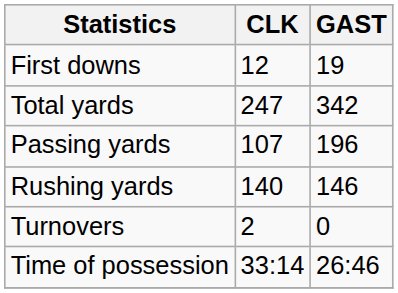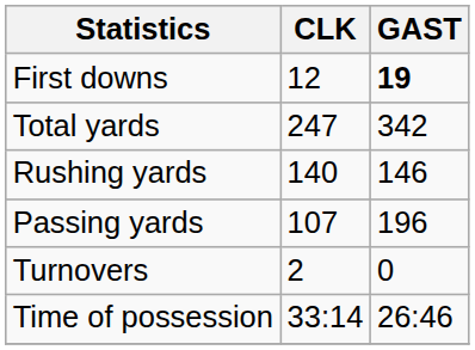First downs | GAST: normal -> bold
rows swapped: Rushing yards <-> Passing yards
